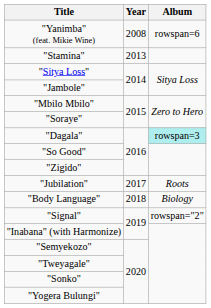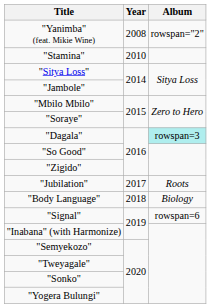"Yanimba" (feat. Mikie Wine) | Album: rowspan=6 -> rowspan="2"
"Stamina" | Year: 2013 -> 2010
"Signal" | Album: rowspan="2" -> rowspan=6
